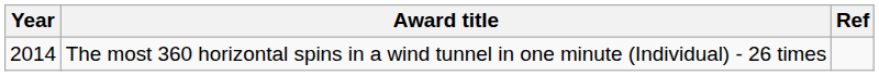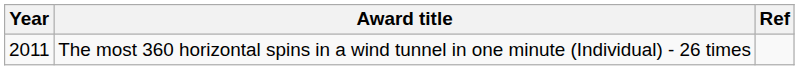row 2 | Year: 2014 -> 2011
